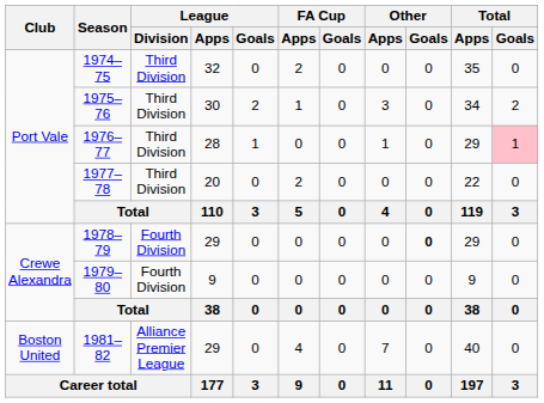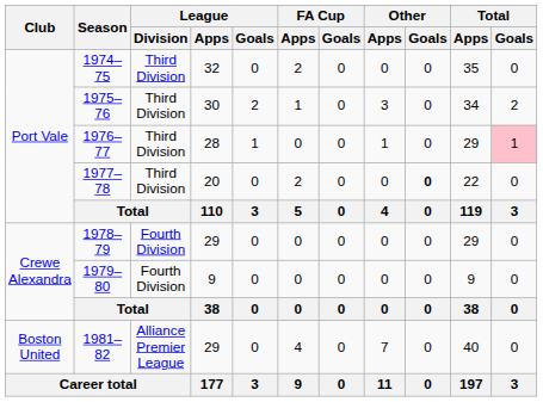1977–78 | Other / Goals: normal -> bold
1978–79 | Other / Goals: bold -> normal
